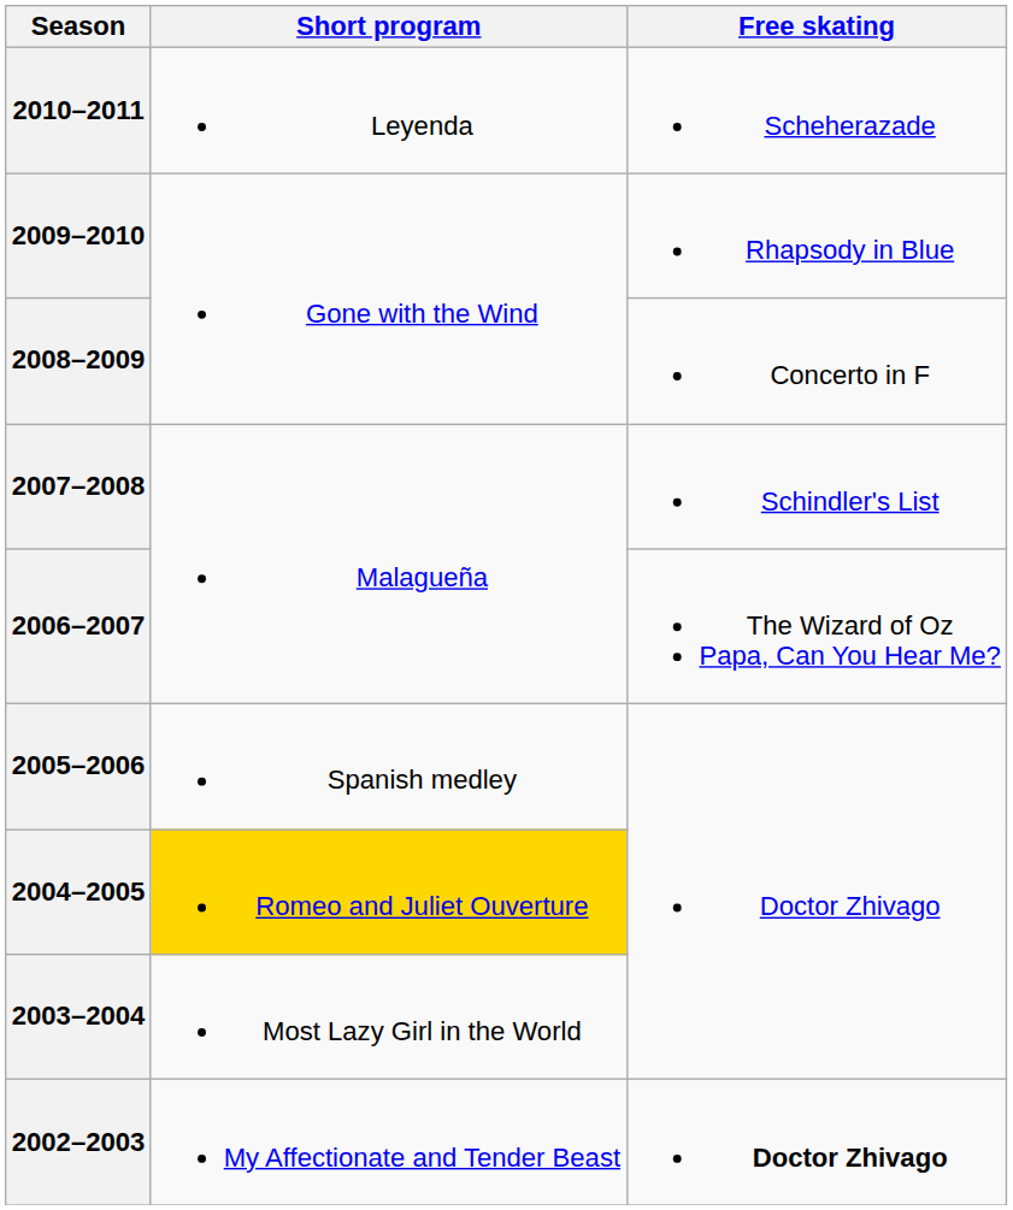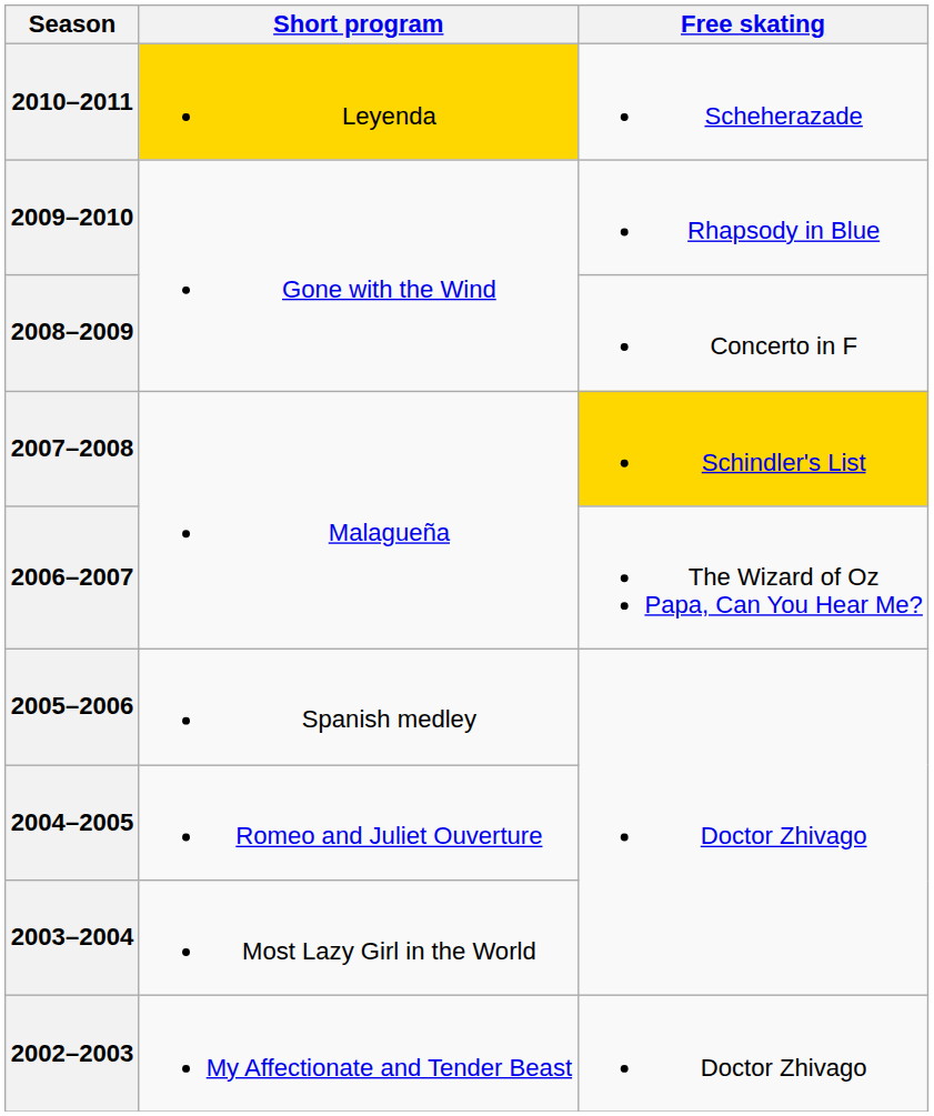2010–2011 | Short program: no background -> gold background
2007–2008 | Free skating: no background -> gold background
2004–2005 | Short program: gold background -> no background
2002–2003 | Free skating: bold -> normal
